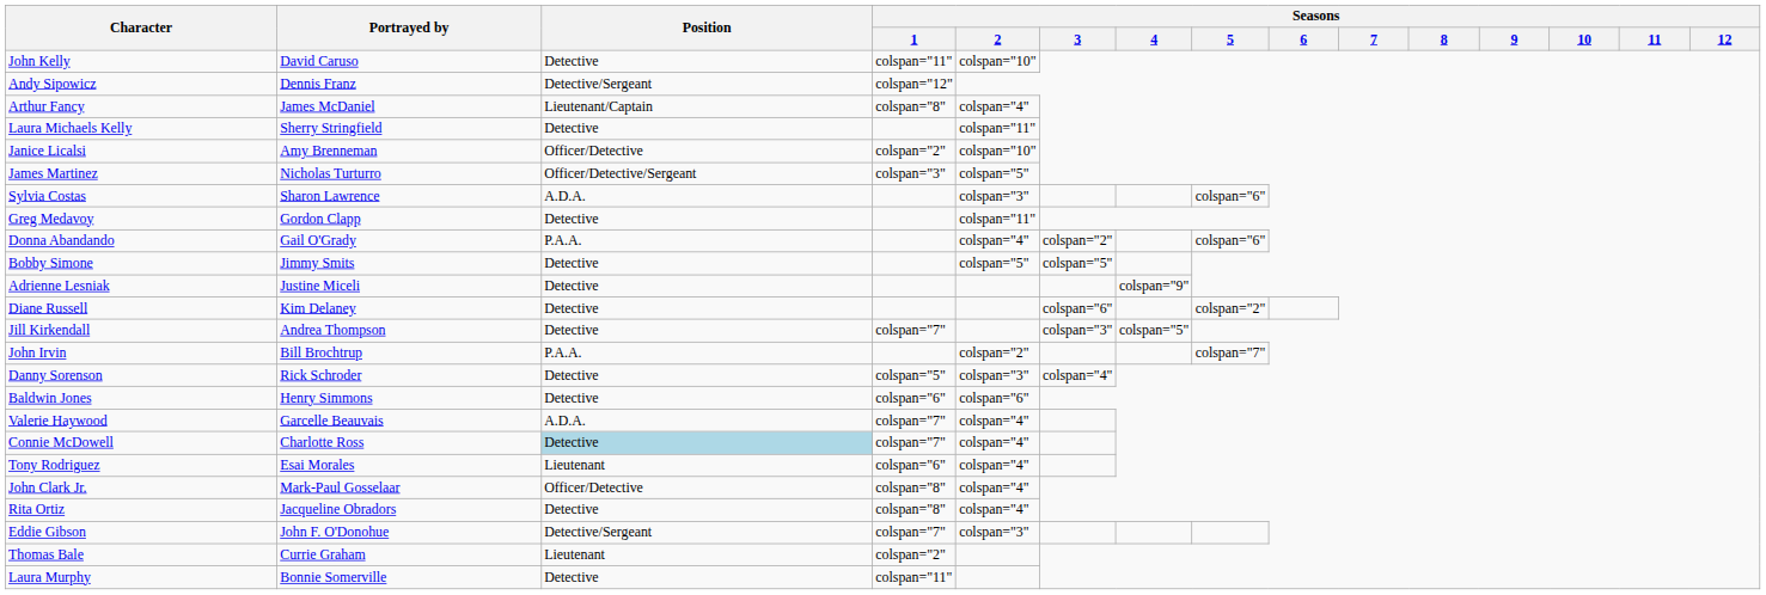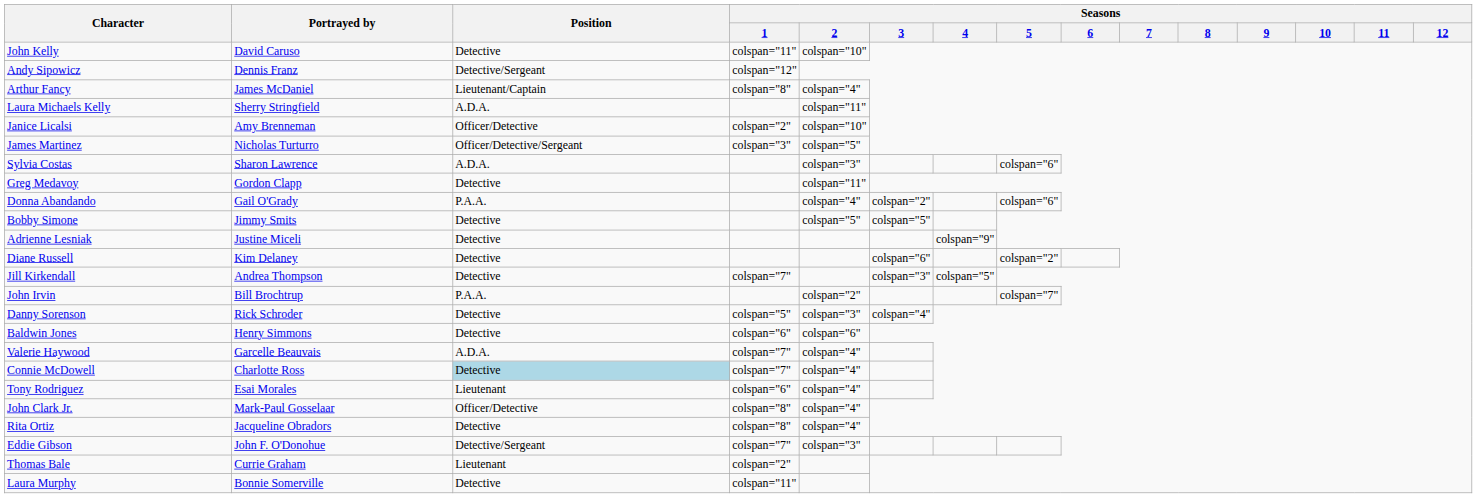Laura Michaels Kelly | Position: Detective -> A.D.A.
